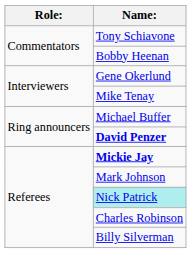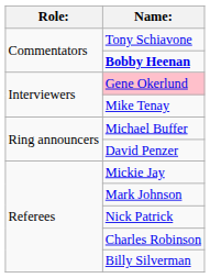Bobby Heenan | Name:: normal -> bold
Gene Okerlund | Name:: no background -> pink background
David Penzer | Name:: bold -> normal
Mickie Jay | Name:: bold -> normal
Nick Patrick | Name:: paleturquoise background -> no background
